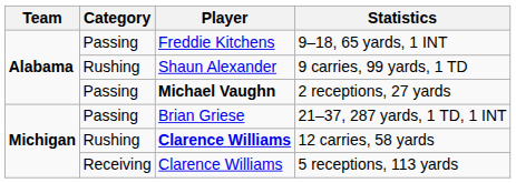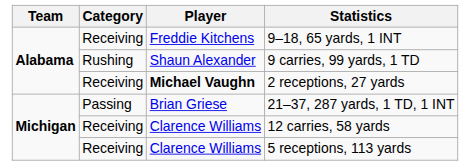9–18, 65 yards, 1 INT | Category: Passing -> Receiving
2 receptions, 27 yards | Category: Passing -> Receiving
12 carries, 58 yards | Category: Rushing -> Receiving
12 carries, 58 yards | Player: bold -> normal
